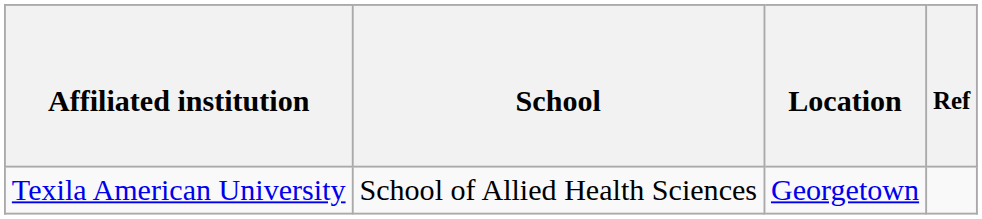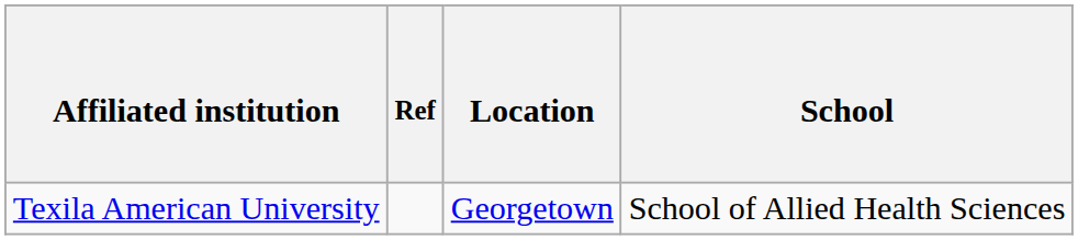columns swapped: School <-> Ref
